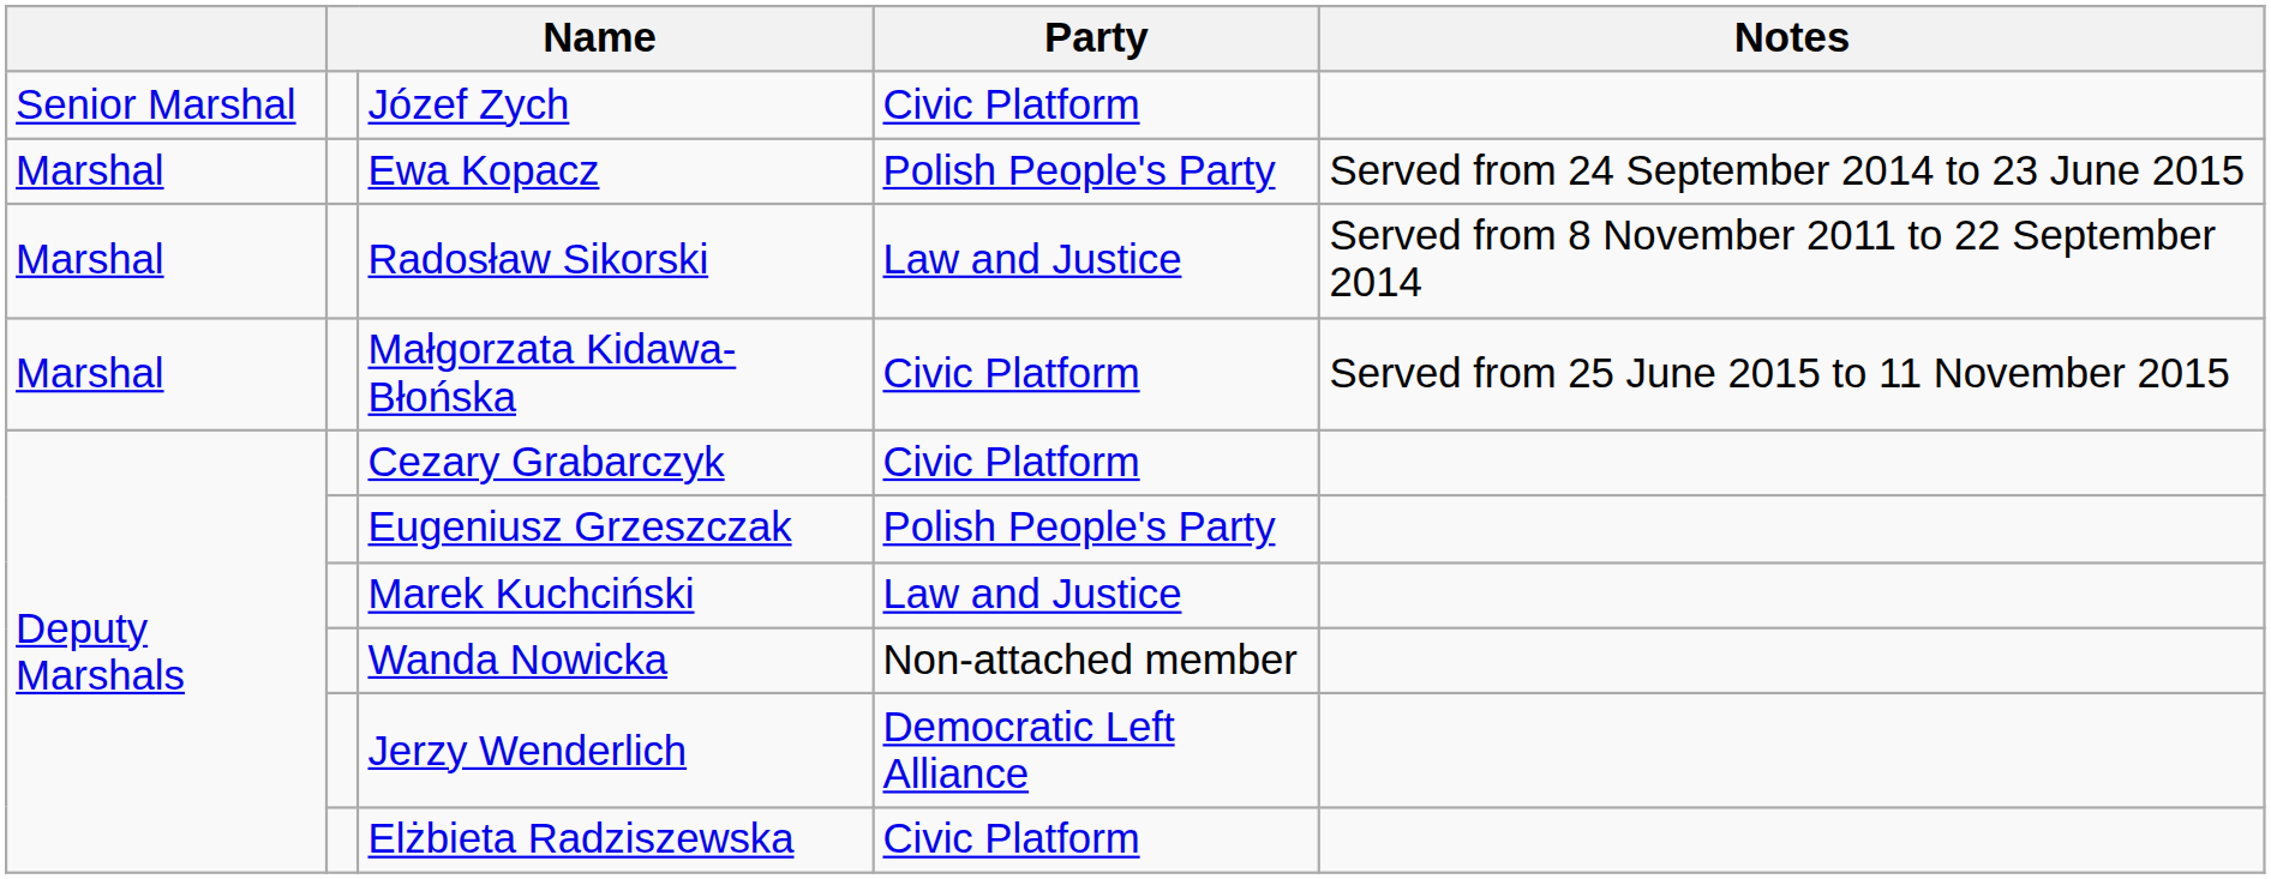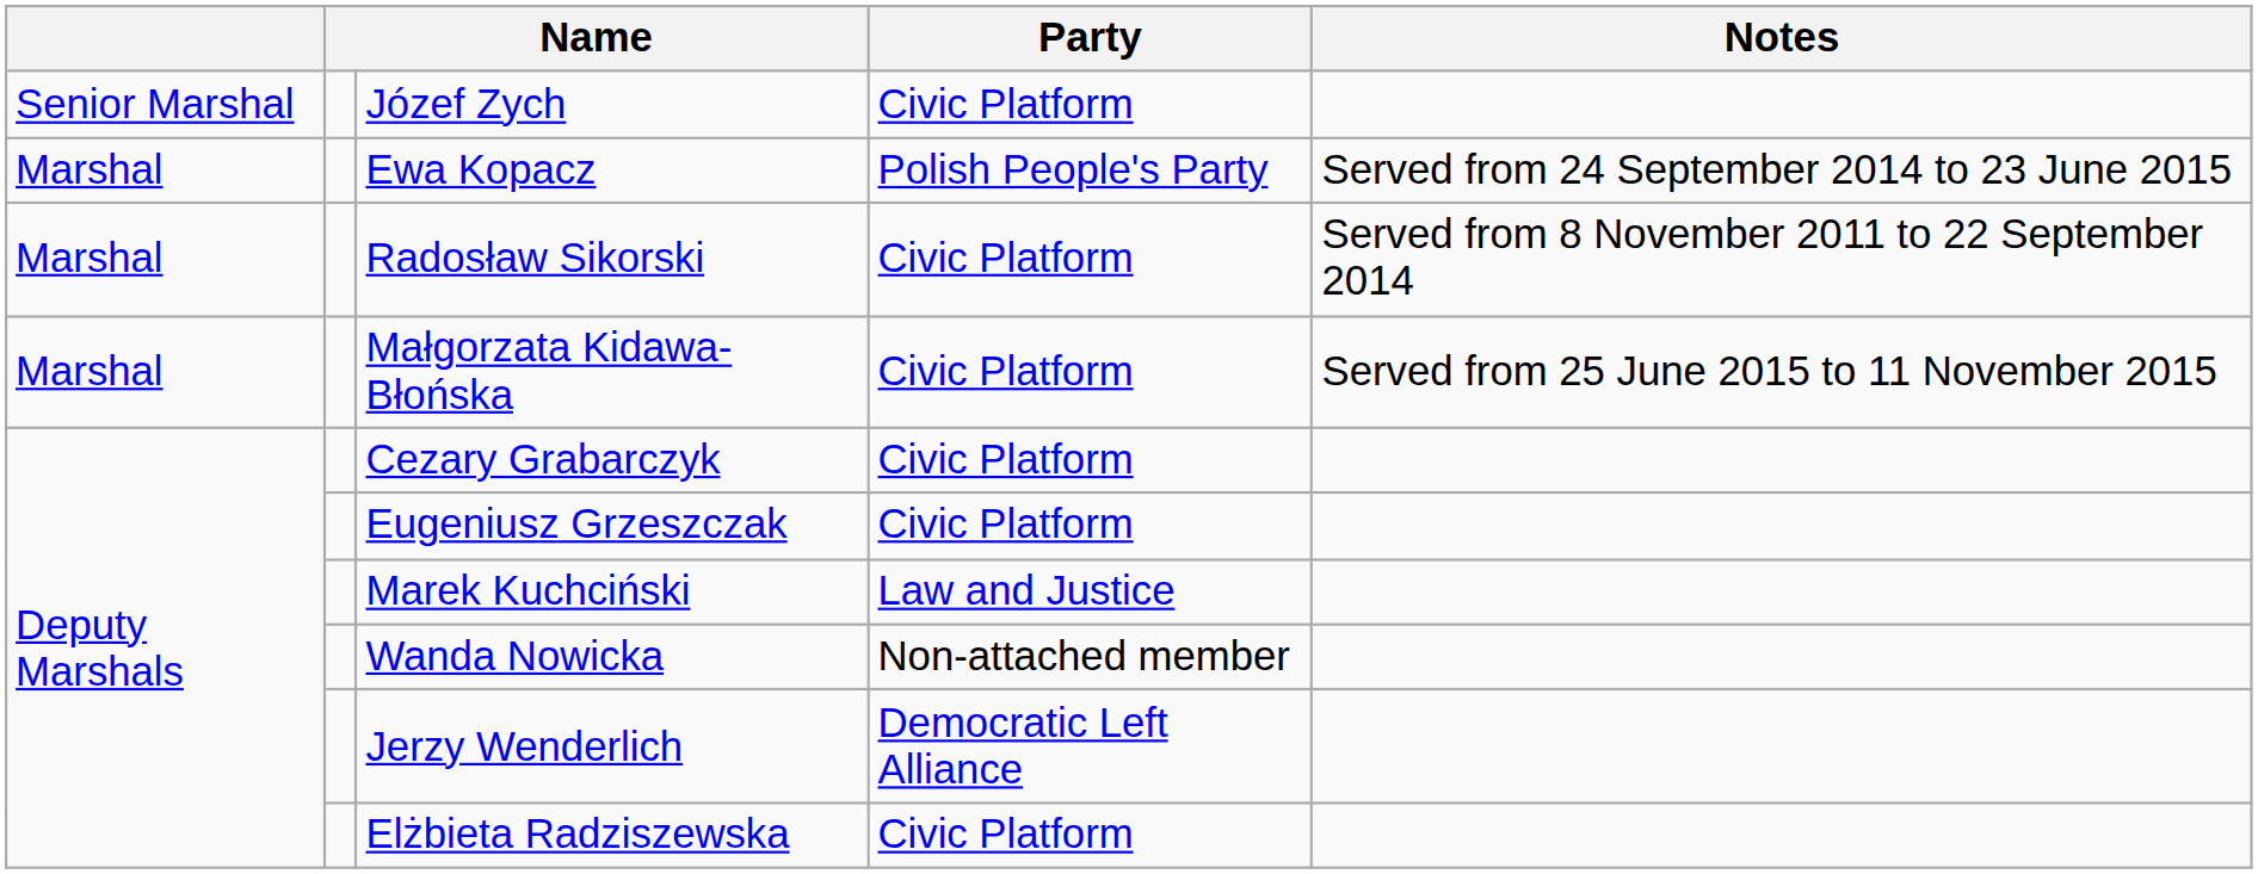Radosław Sikorski | Party: Law and Justice -> Civic Platform
Eugeniusz Grzeszczak | Party: Polish People's Party -> Civic Platform
